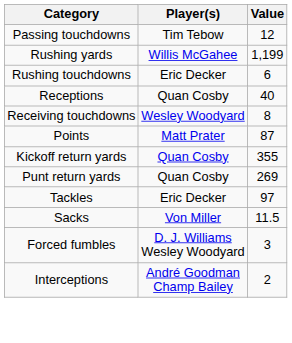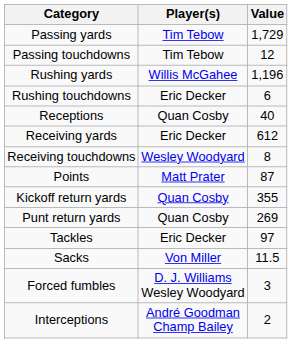+ row: Passing yards | Tim Tebow | 1,729
Rushing yards | Value: 1,199 -> 1,196
+ row: Receiving yards | Eric Decker | 612
